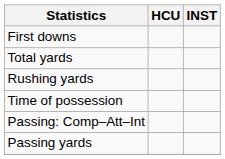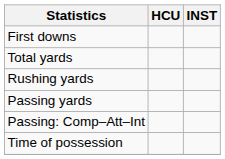rows swapped: Passing yards <-> Time of possession
